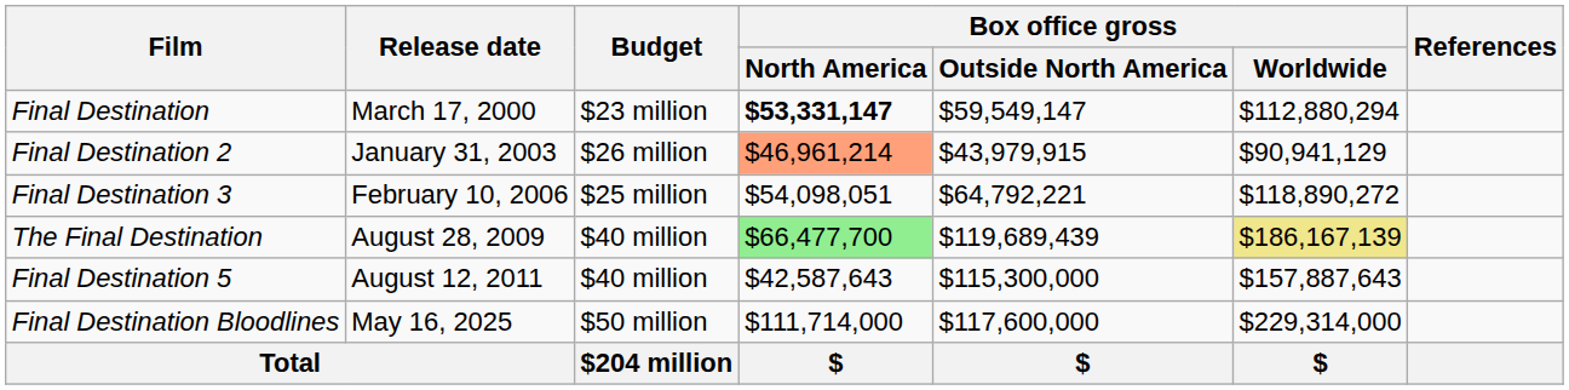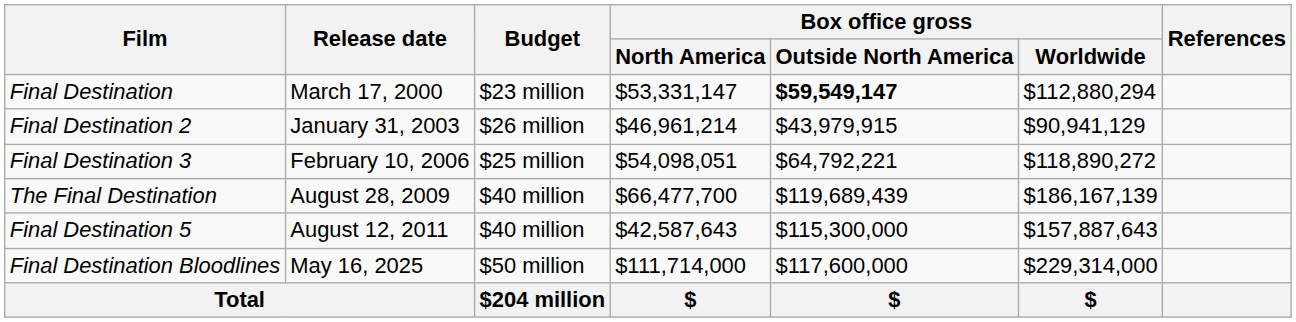Final Destination | Box office gross / North America: bold -> normal
Final Destination | Box office gross / Outside North America: normal -> bold
Final Destination 2 | Box office gross / North America: lightsalmon background -> no background
The Final Destination | Box office gross / North America: lightgreen background -> no background
The Final Destination | Box office gross / Worldwide: khaki background -> no background
